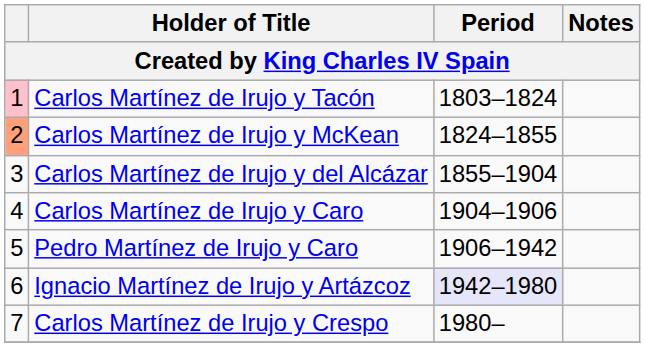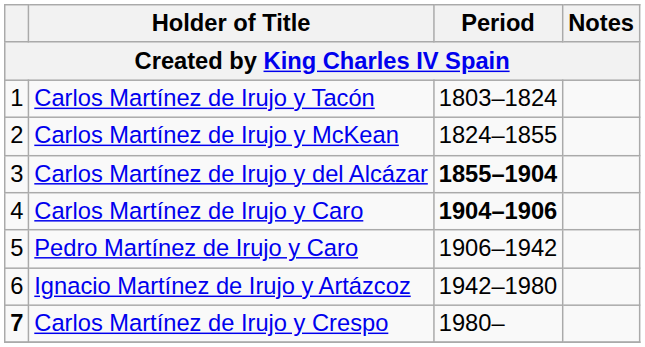Carlos Martínez de Irujo y Tacón | column 1: pink background -> no background
Carlos Martínez de Irujo y McKean | column 1: lightsalmon background -> no background
Carlos Martínez de Irujo y del Alcázar | Period: normal -> bold
Carlos Martínez de Irujo y Caro | Period: normal -> bold
Ignacio Martínez de Irujo y Artázcoz | Period: lavender background -> no background
Carlos Martínez de Irujo y Crespo | column 1: normal -> bold
